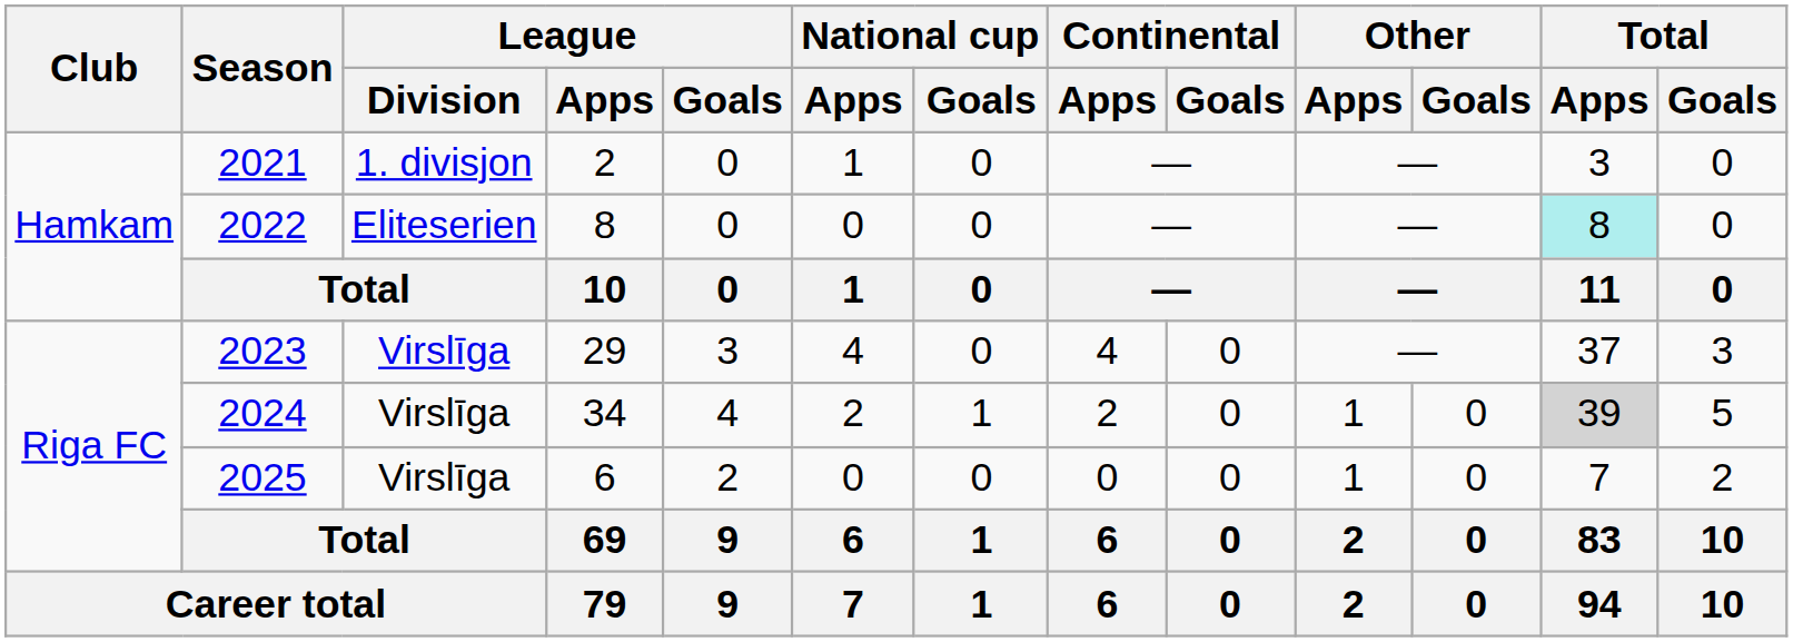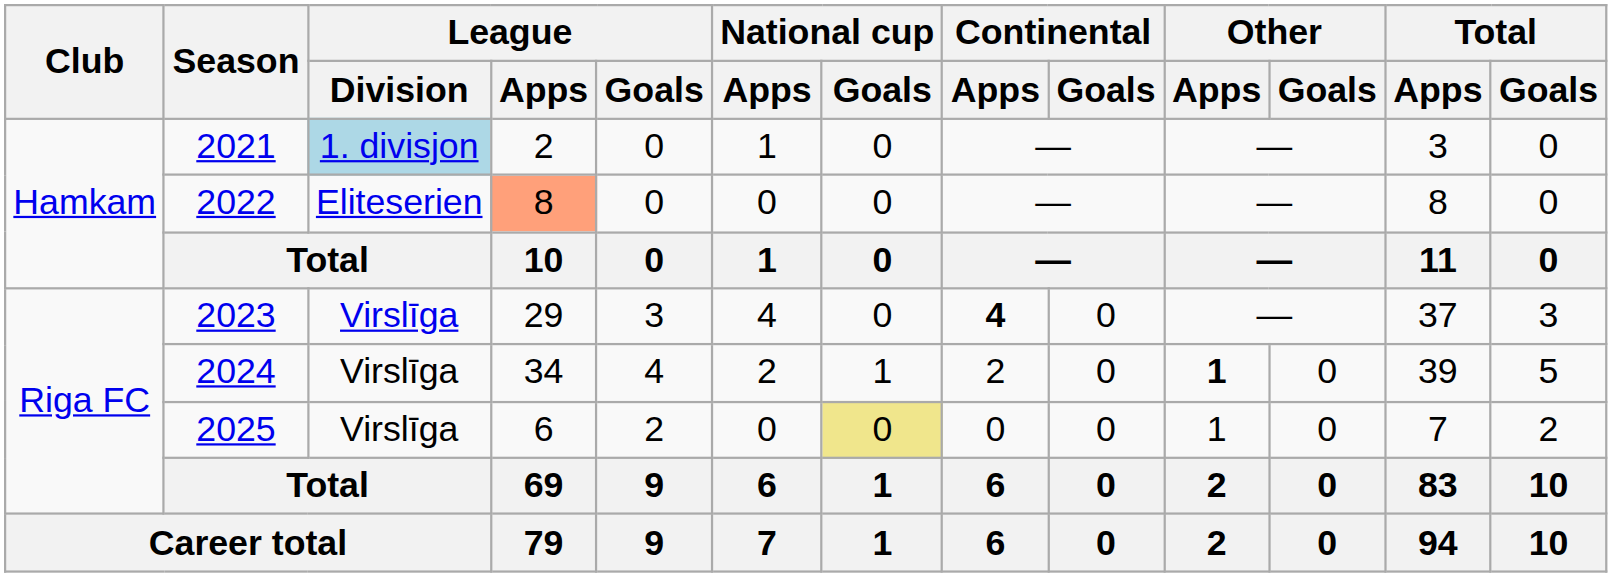2021 | League / Division: no background -> lightblue background
2022 | League / Apps: no background -> lightsalmon background
2022 | Total / Apps: paleturquoise background -> no background
2023 | Continental / Apps: normal -> bold
2024 | Other / Apps: normal -> bold
2024 | Total / Apps: lightgrey background -> no background
2025 | National cup / Goals: no background -> khaki background
